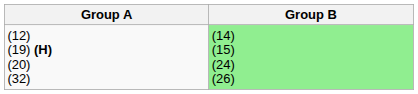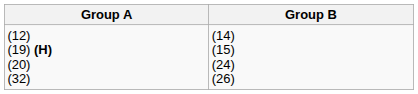(12) (19) (H) (20) (32) | Group B: lightgreen background -> no background
